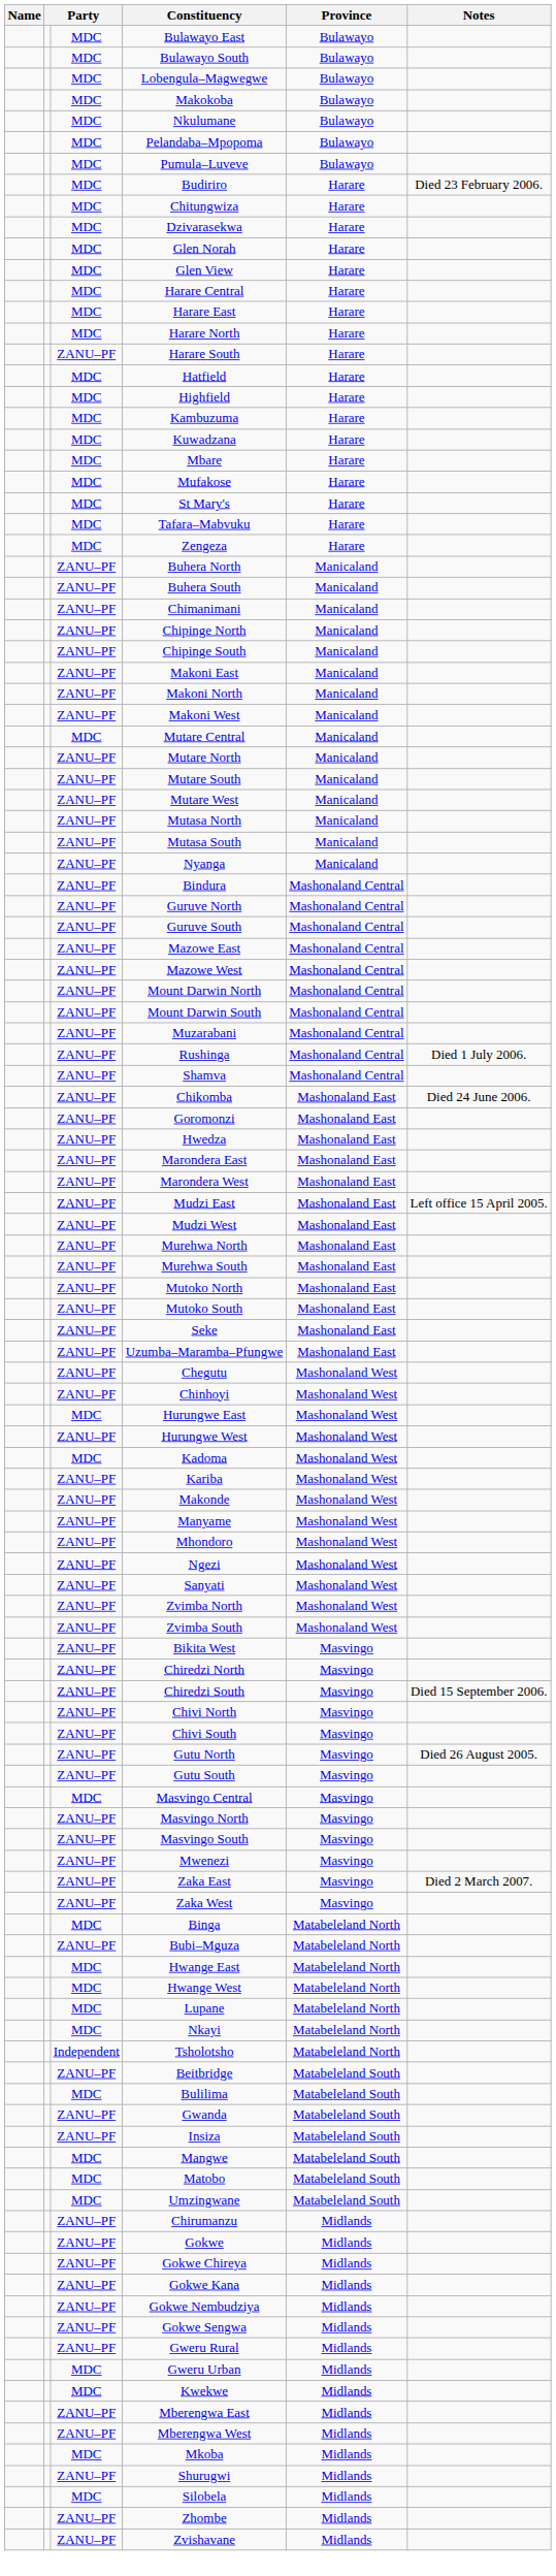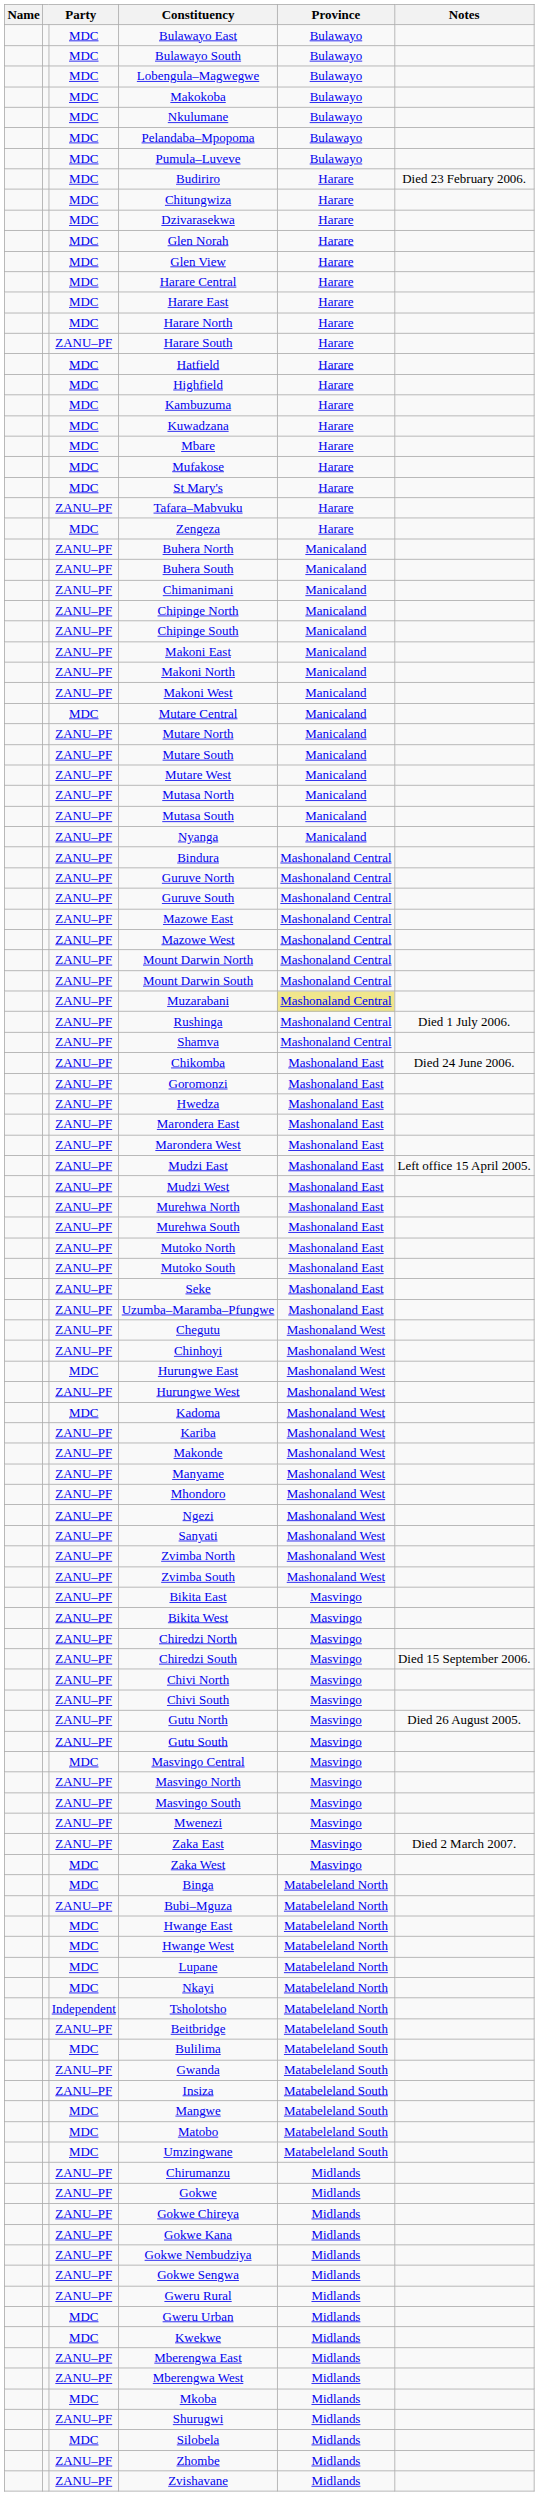Tafara–Mabvuku | column 3: MDC -> ZANU–PF
Muzarabani | Province: no background -> khaki background
+ row: ZANU–PF | Bikita East | Masvingo
Zaka West | column 3: ZANU–PF -> MDC
